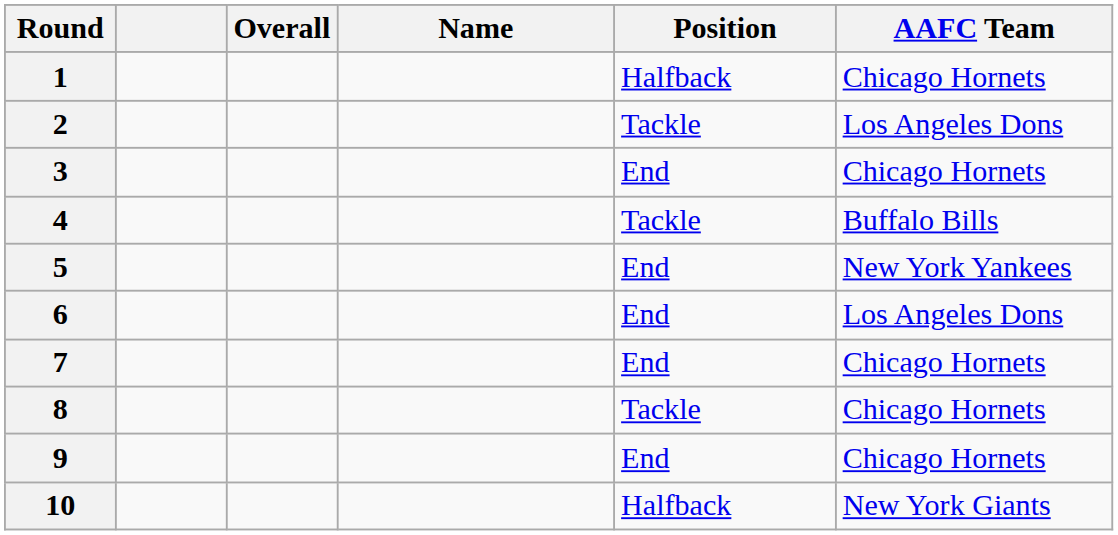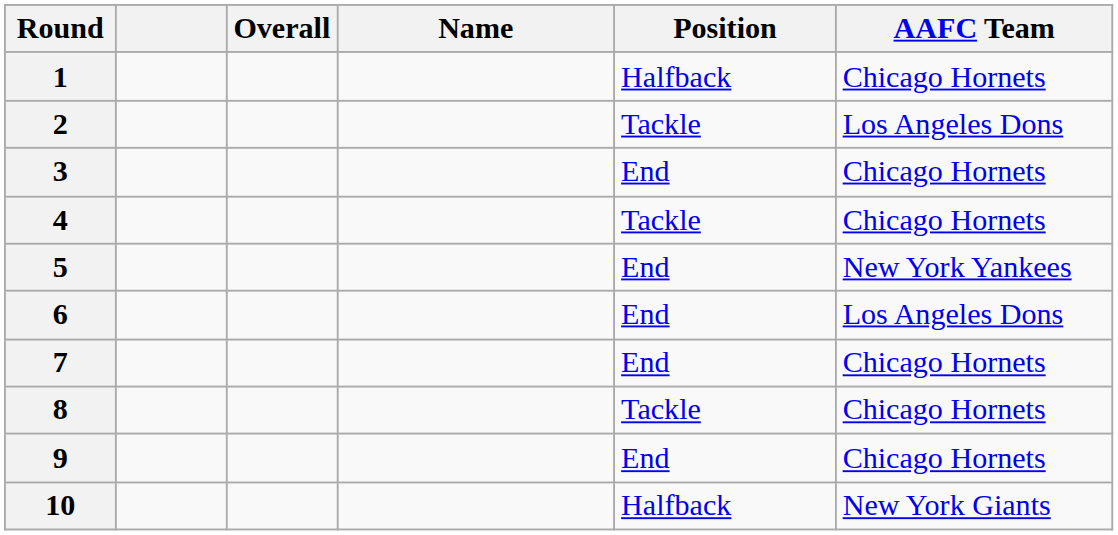4 | AAFC Team: Buffalo Bills -> Chicago Hornets
